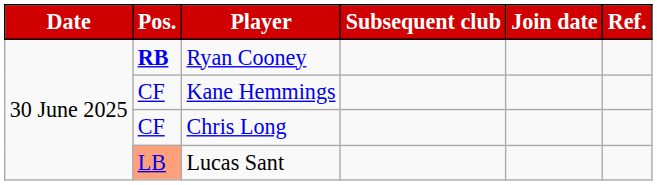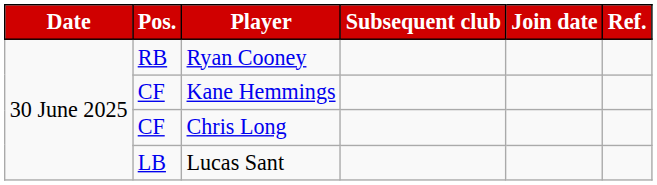Ryan Cooney | Pos.: bold -> normal
Lucas Sant | Pos.: lightsalmon background -> no background
